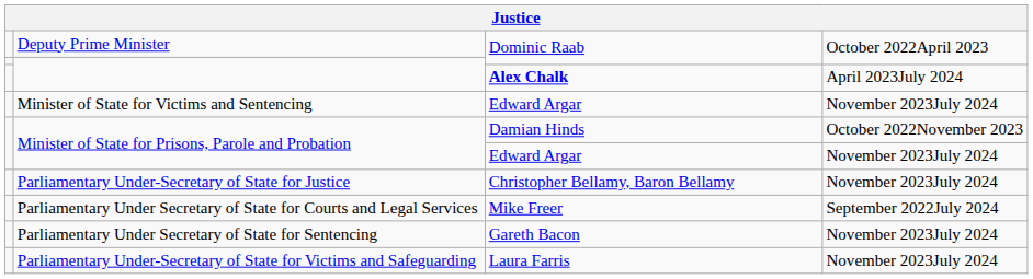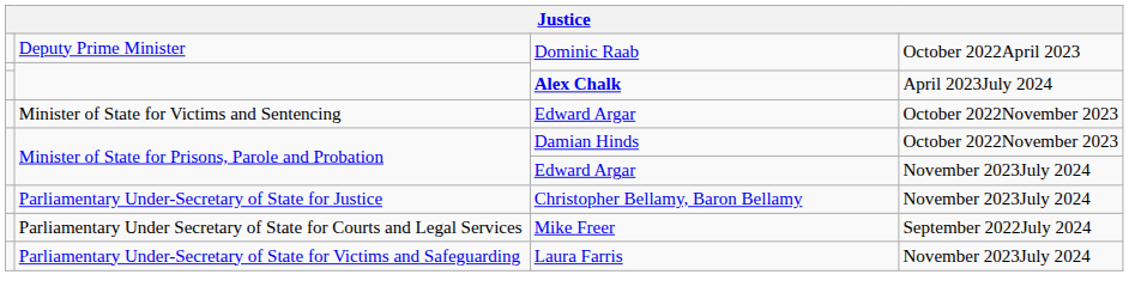Minister of State for Victims and Sentencing | column 4: November 2023July 2024 -> October 2022November 2023
- row: Parliamentary Under Secretary of State for Sentencing | Gareth Bacon | November 2023July 2024
